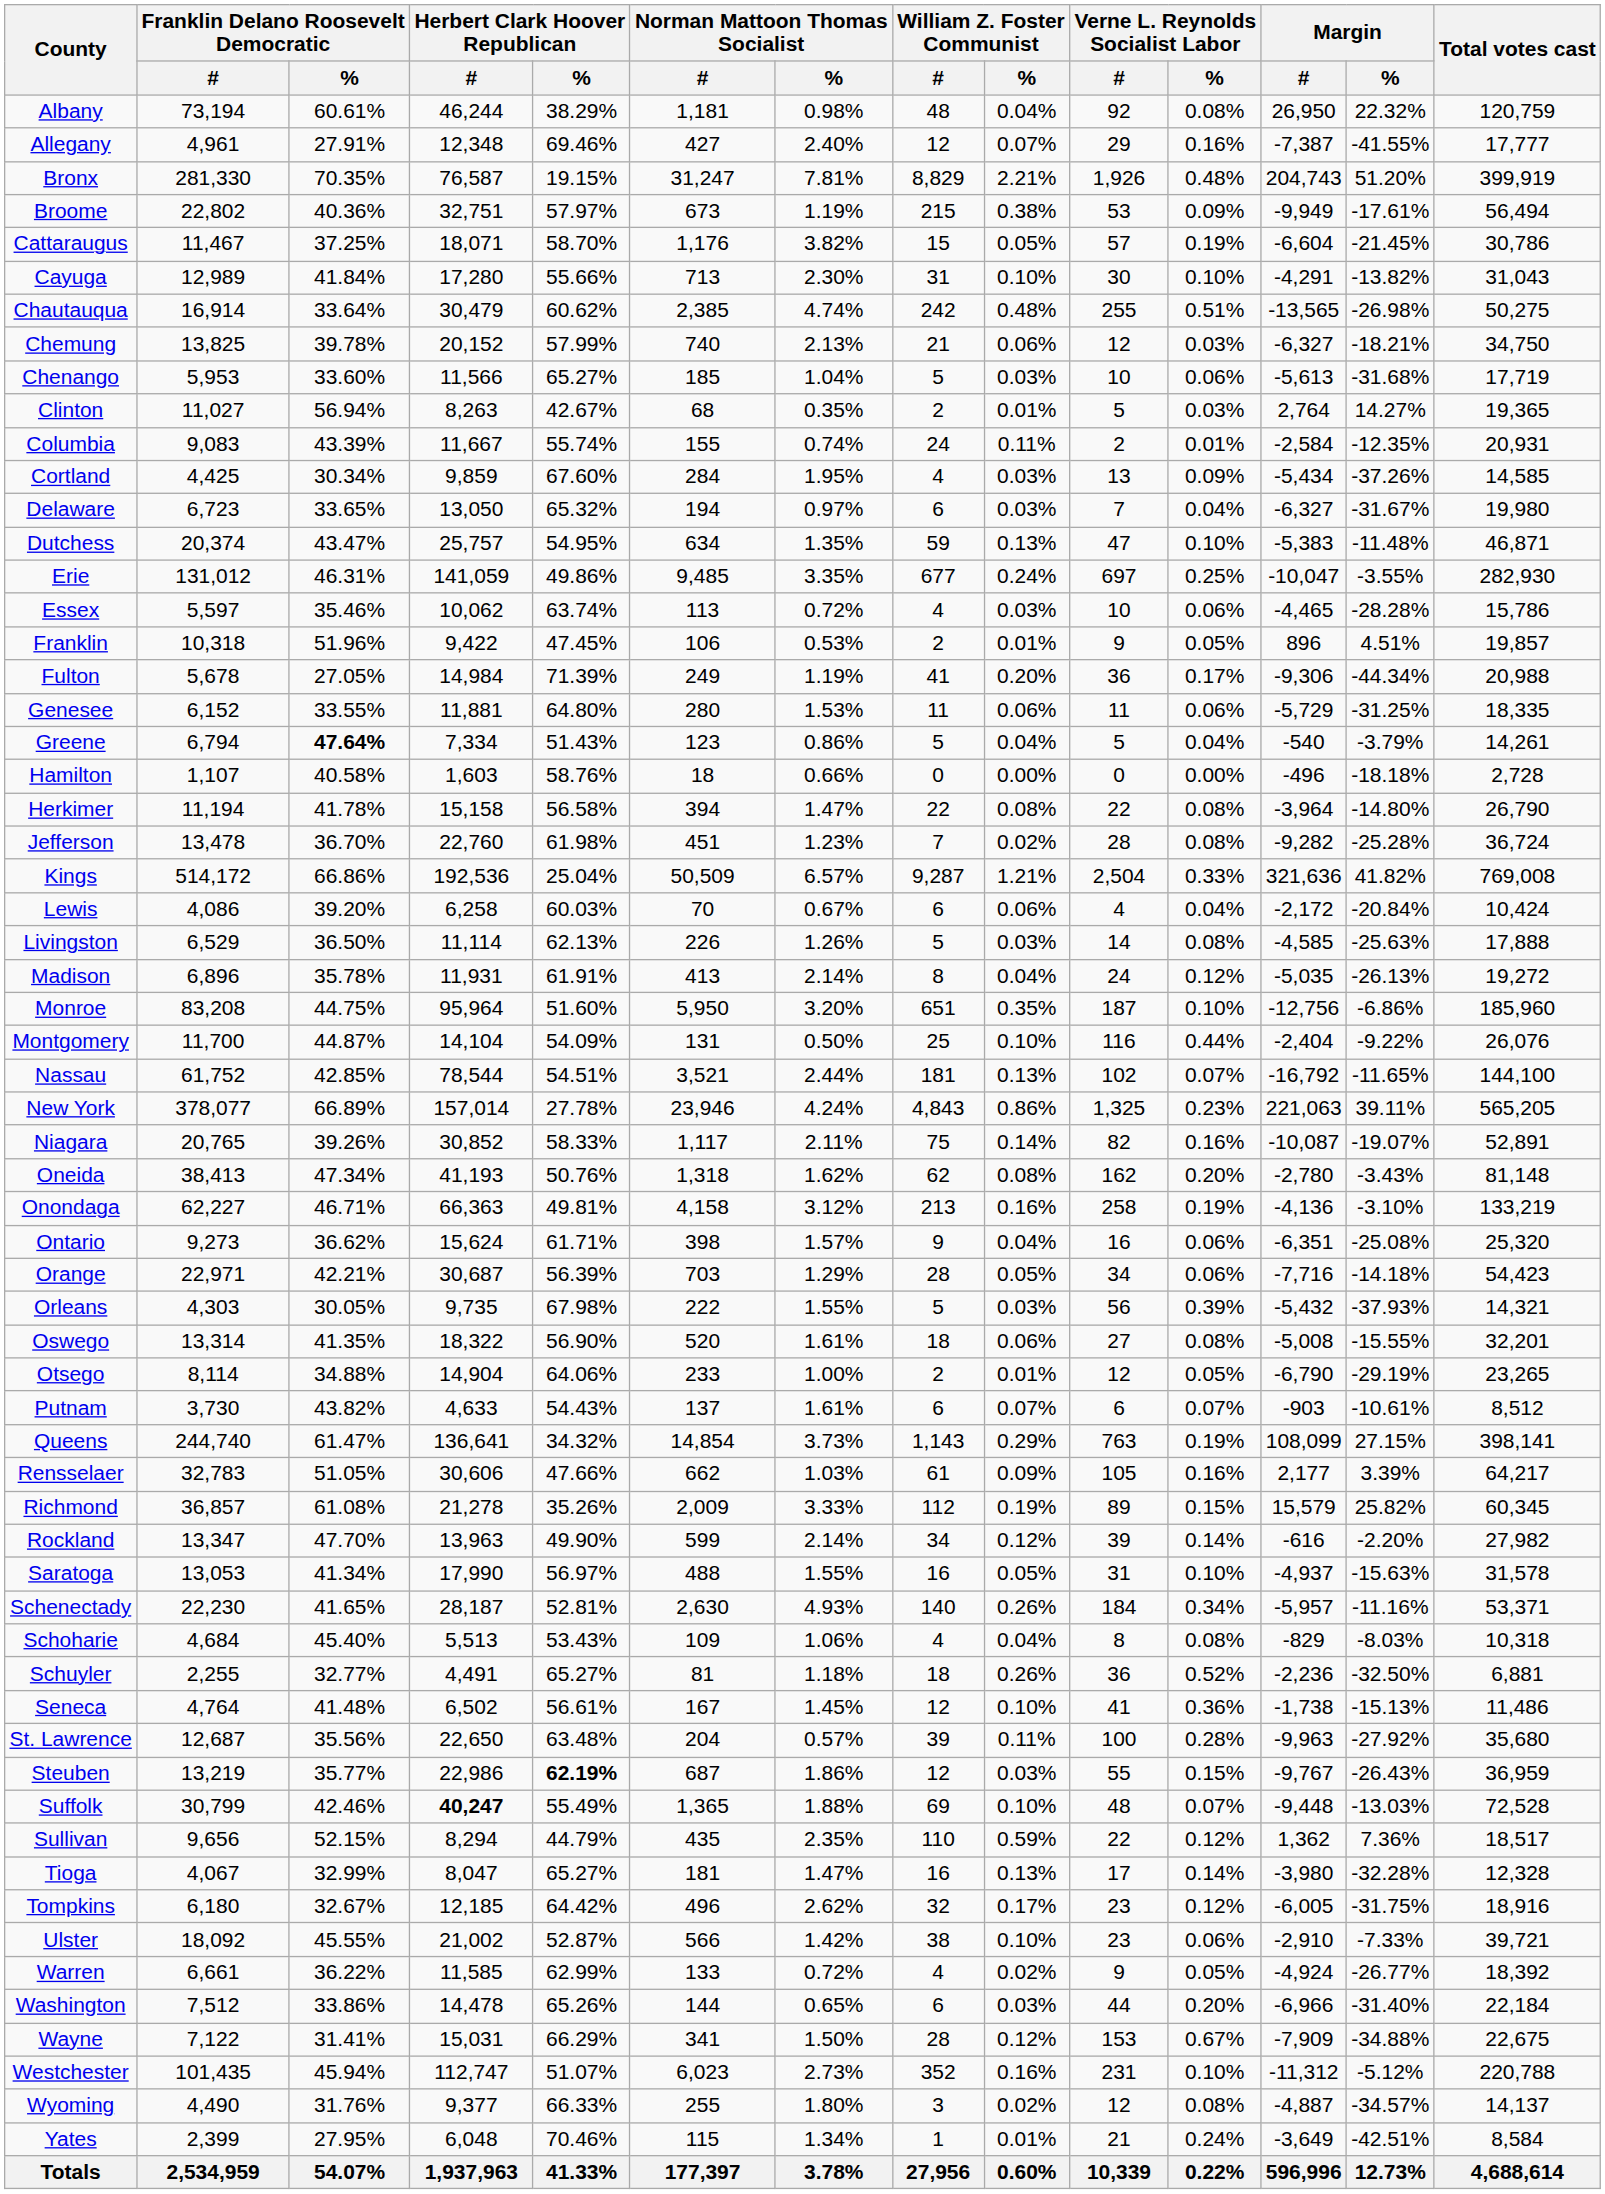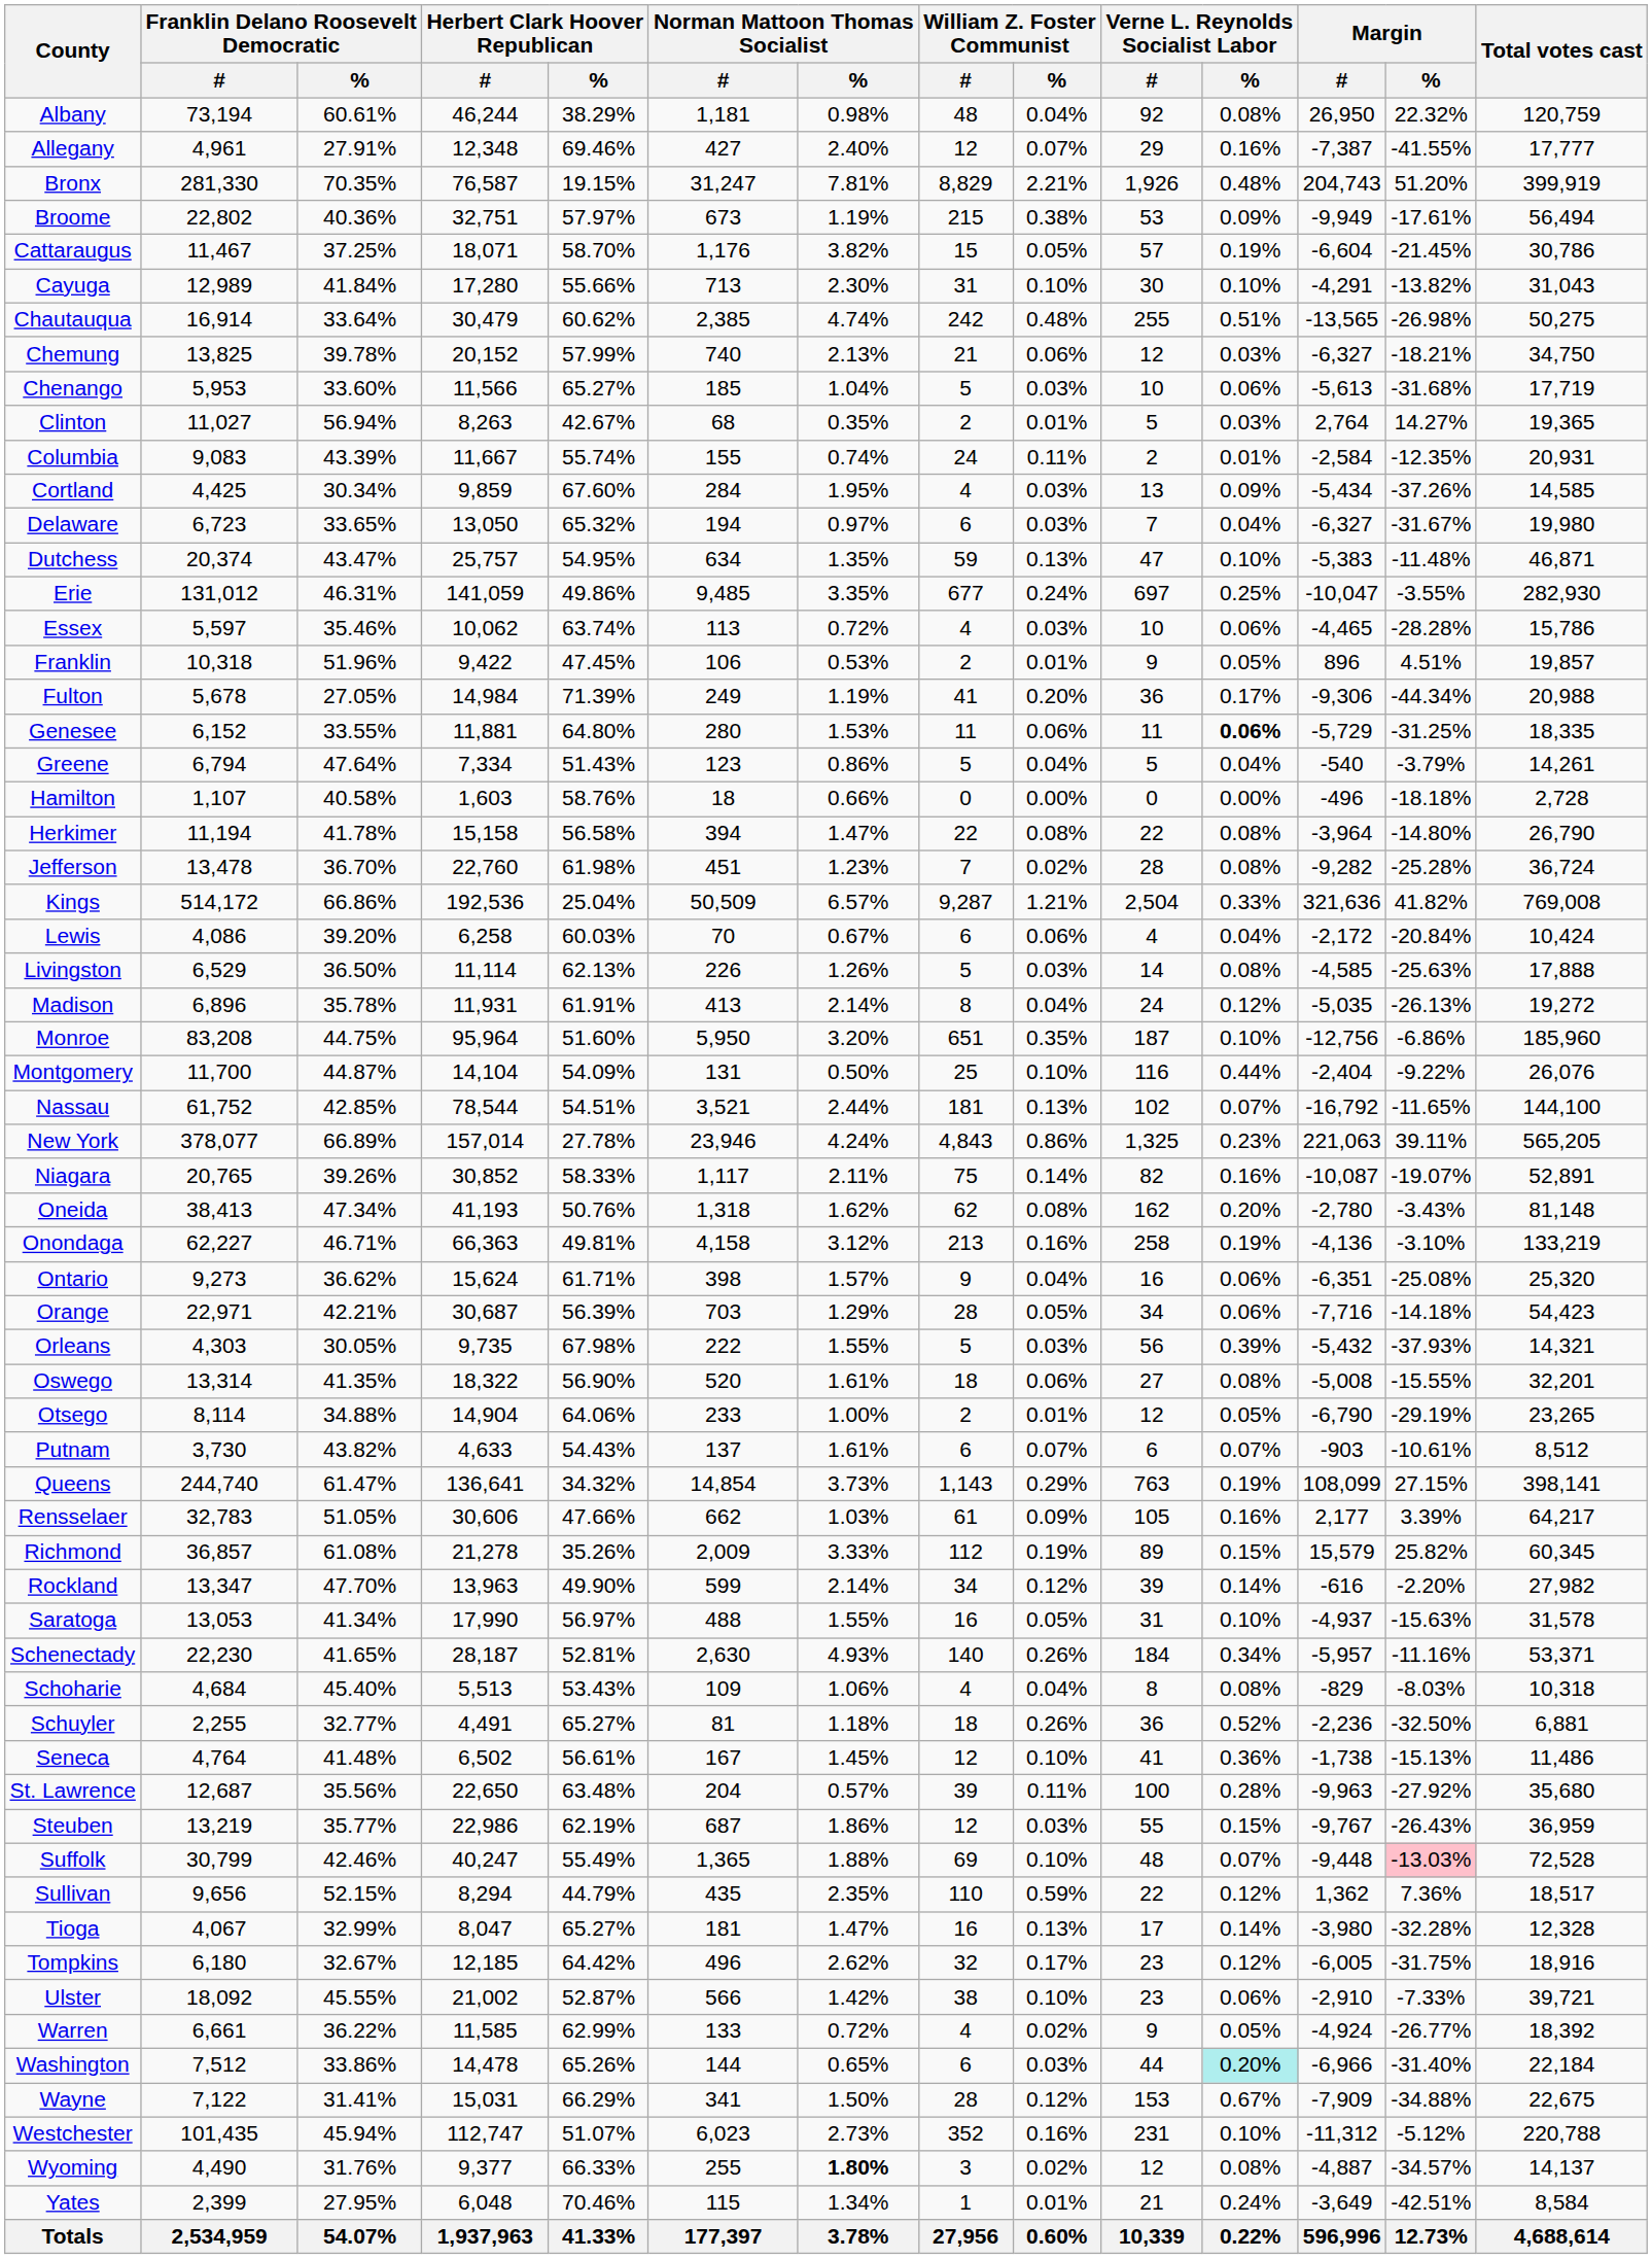Genesee | Verne L. Reynolds Socialist Labor / %: normal -> bold
Greene | Franklin Delano Roosevelt Democratic / %: bold -> normal
Steuben | Herbert Clark Hoover Republican / %: bold -> normal
Suffolk | Herbert Clark Hoover Republican / #: bold -> normal
Suffolk | Margin / %: no background -> pink background
Washington | Verne L. Reynolds Socialist Labor / %: no background -> paleturquoise background
Wyoming | Norman Mattoon Thomas Socialist / %: normal -> bold
